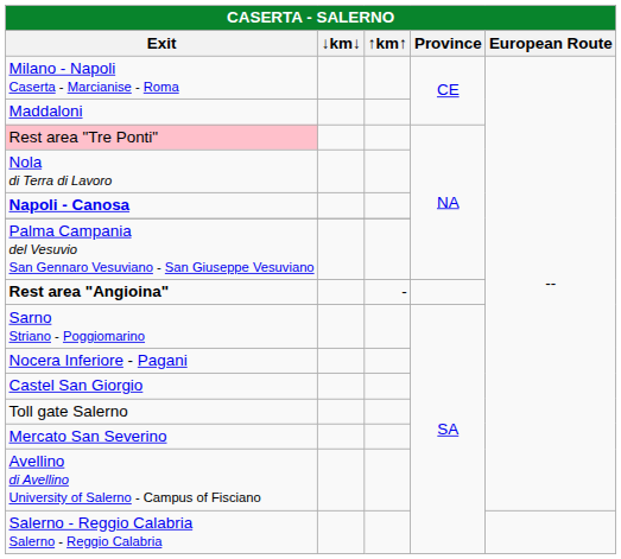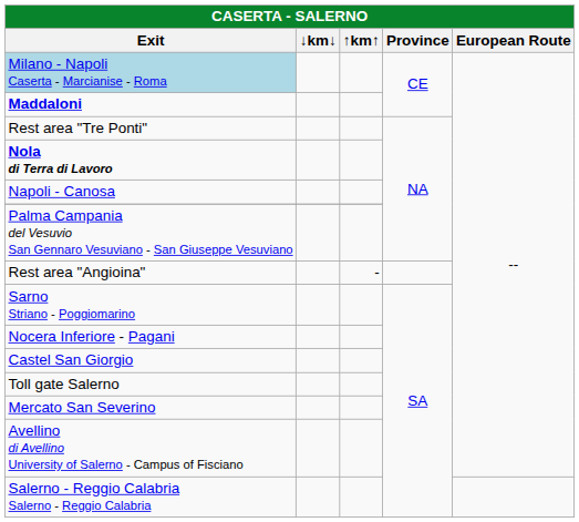Milano - Napoli Caserta - Marcianise - Roma | Exit: no background -> lightblue background
Maddaloni | Exit: normal -> bold
Rest area "Tre Ponti" | Exit: pink background -> no background
Nola di Terra di Lavoro | Exit: normal -> bold
Napoli - Canosa | Exit: bold -> normal
Rest area "Angioina" | Exit: bold -> normal
